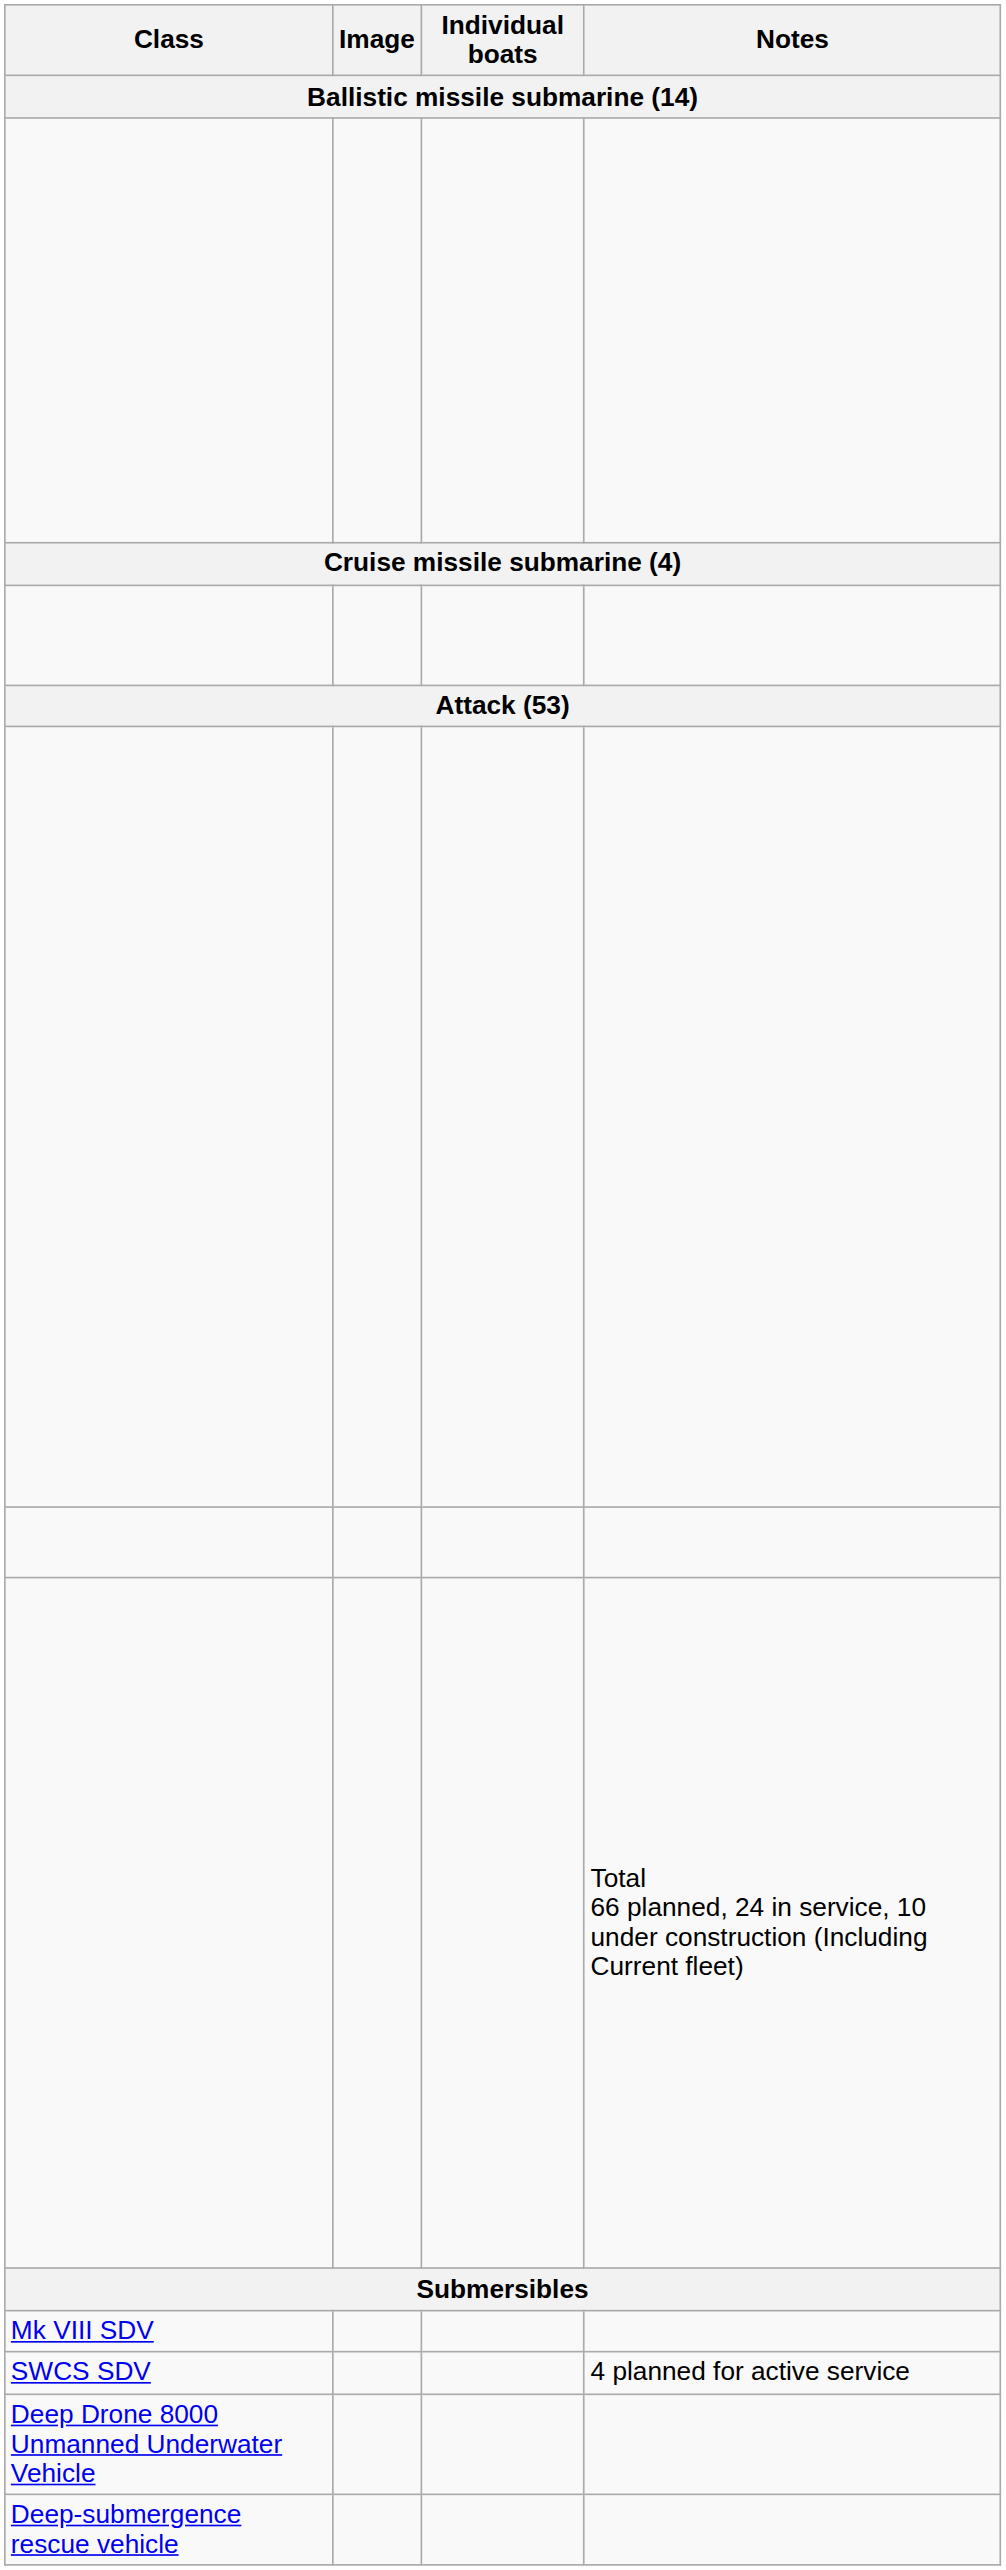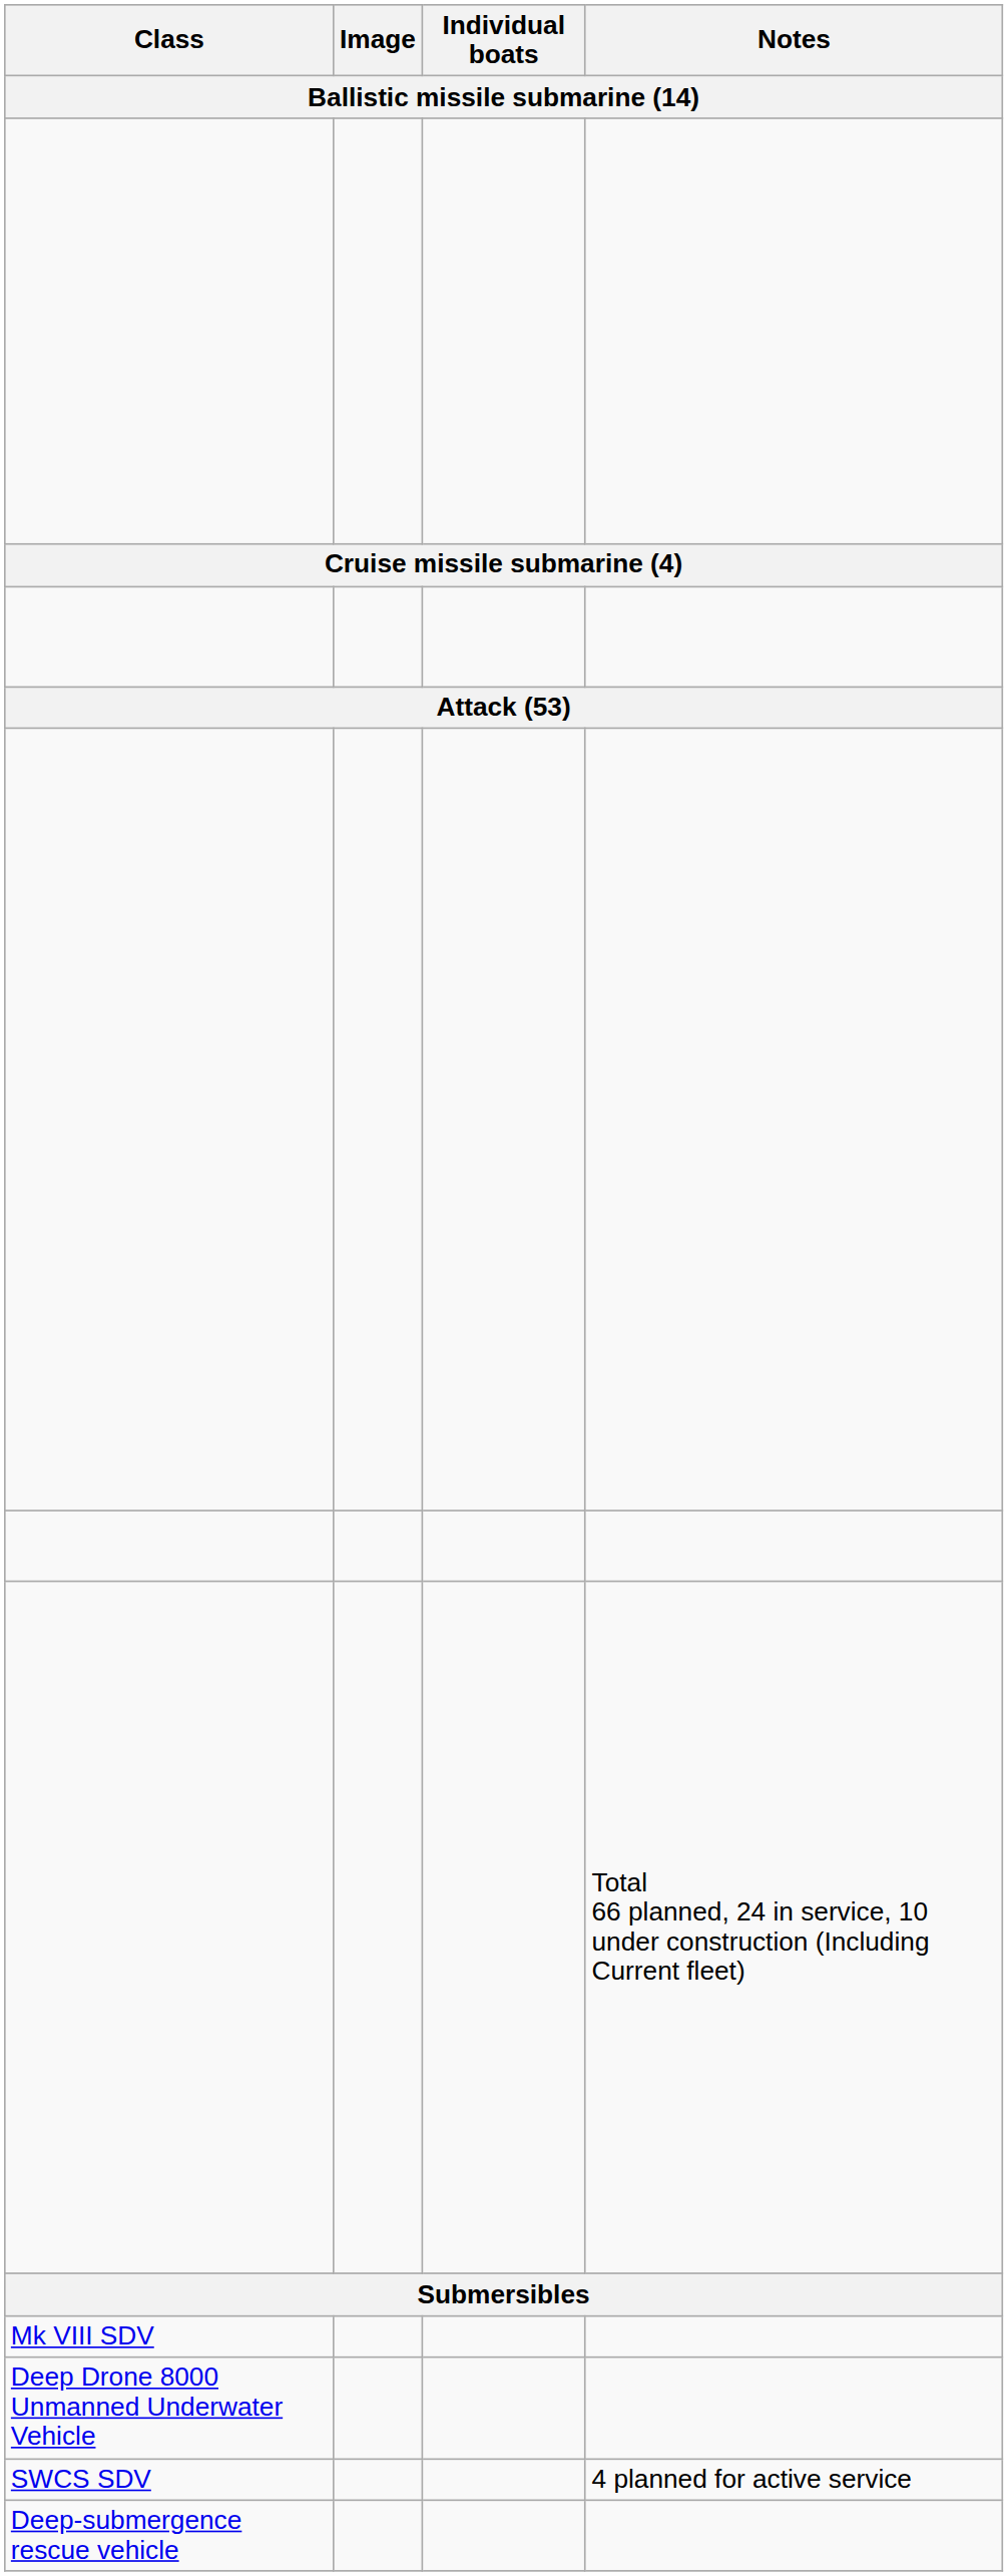rows swapped: SWCS SDV <-> Deep Drone 8000 Unmanned Underwater Vehicle
